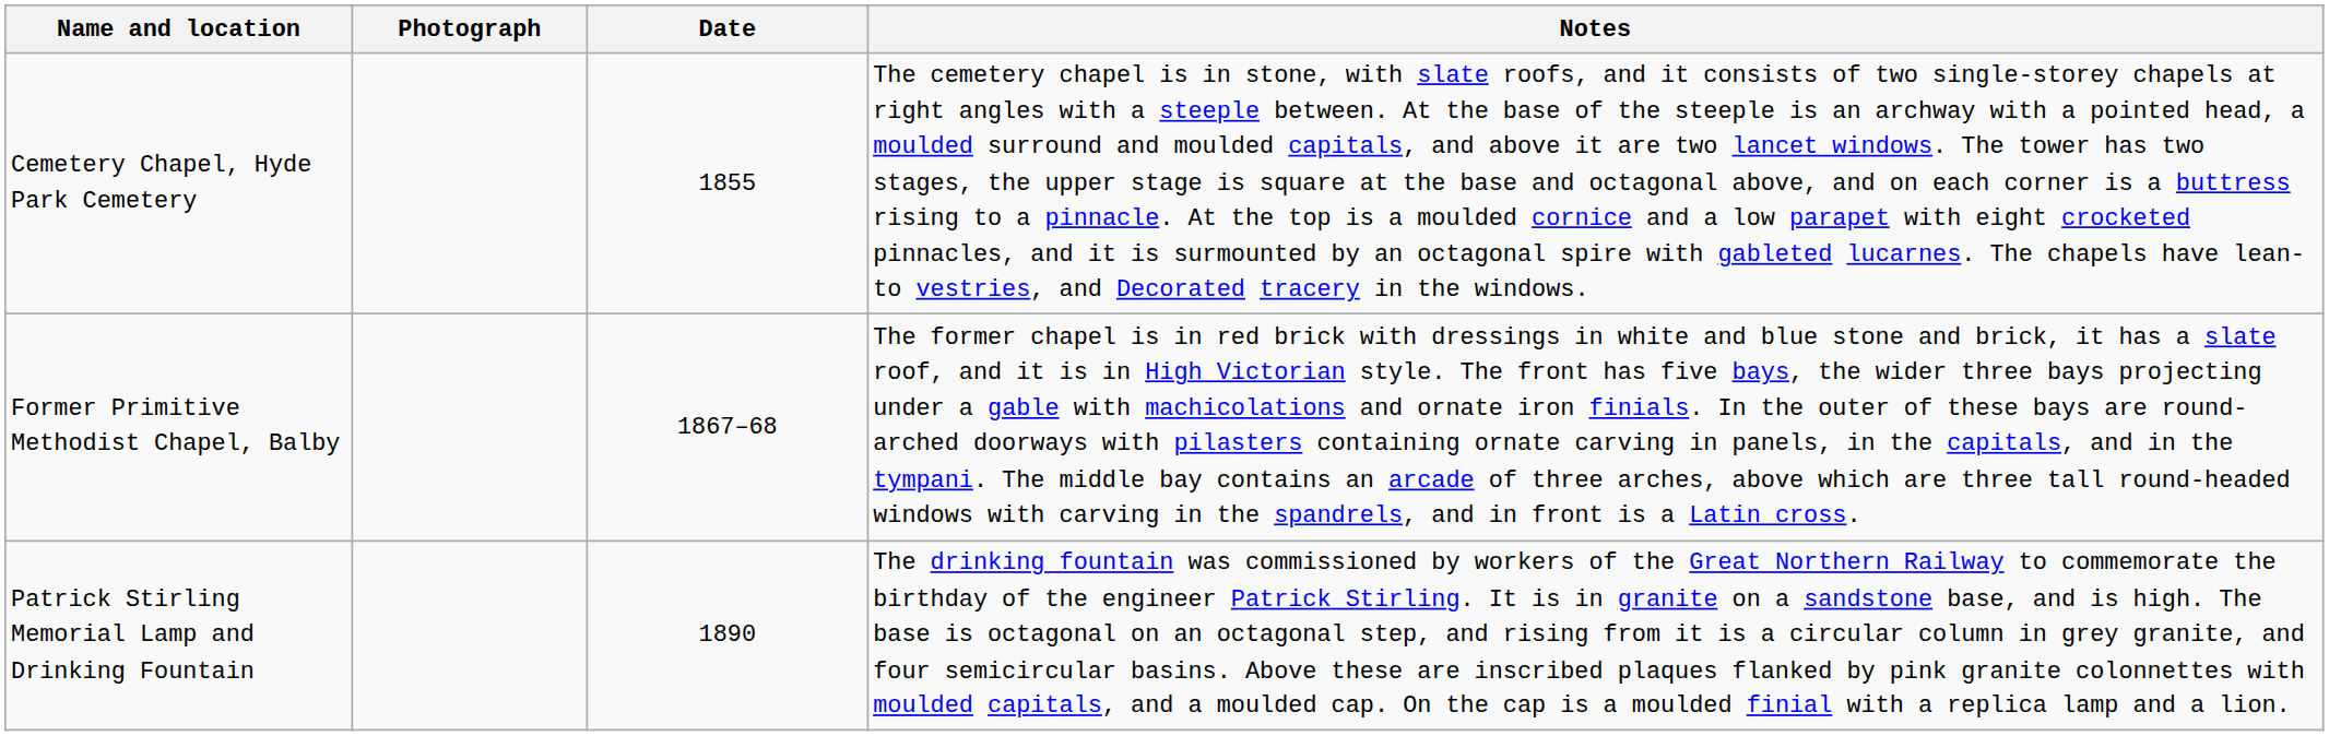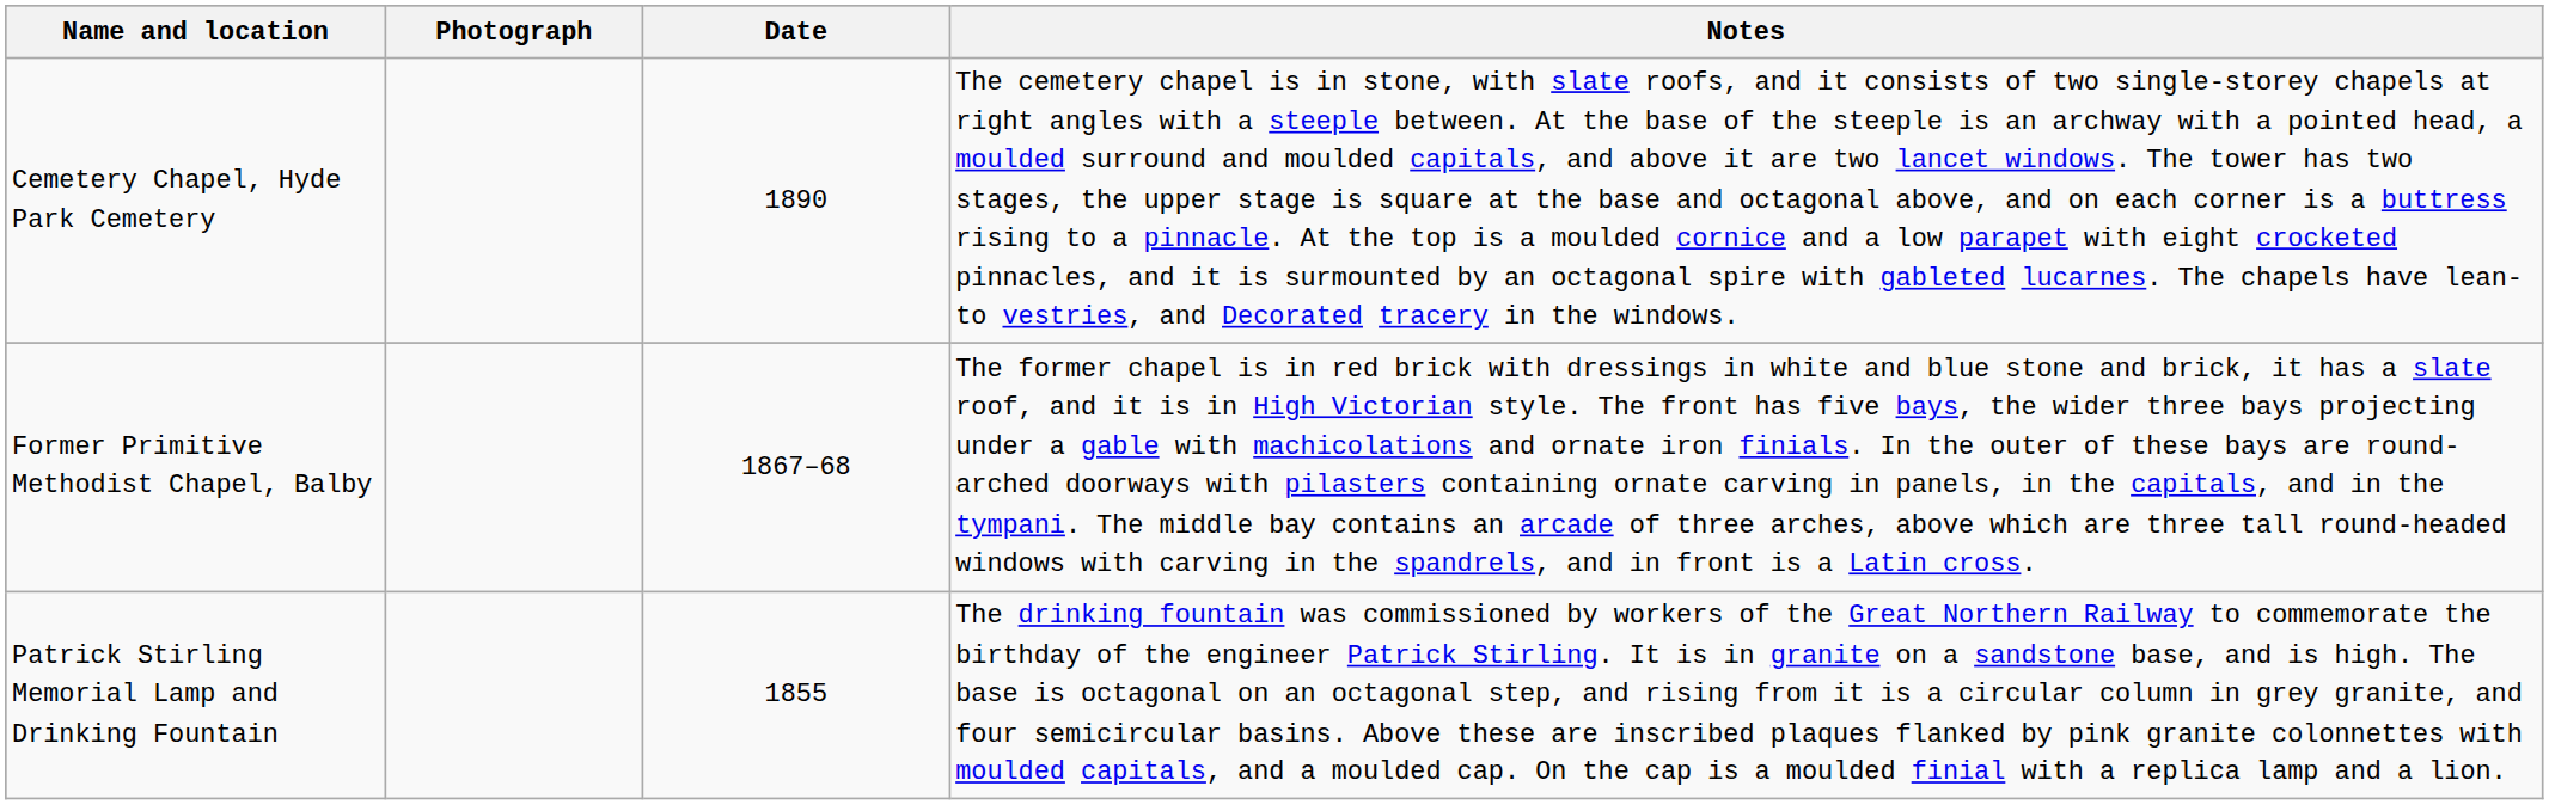Cemetery Chapel, Hyde Park Cemetery | Date: 1855 -> 1890
Patrick Stirling Memorial Lamp and Drinking Fountain | Date: 1890 -> 1855
